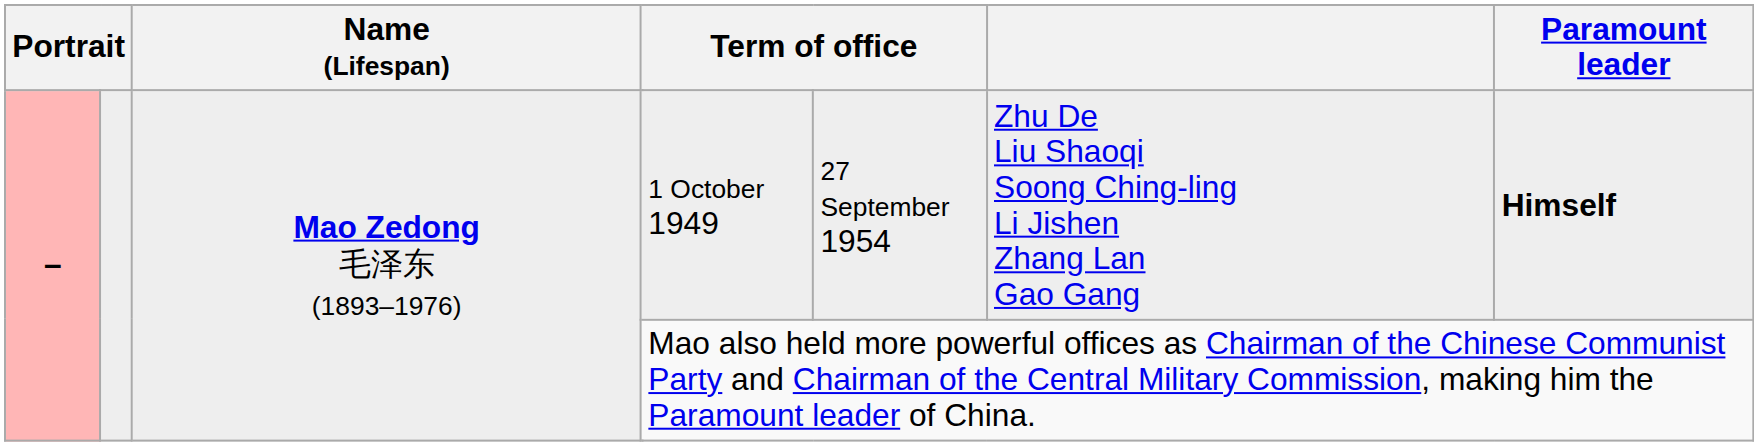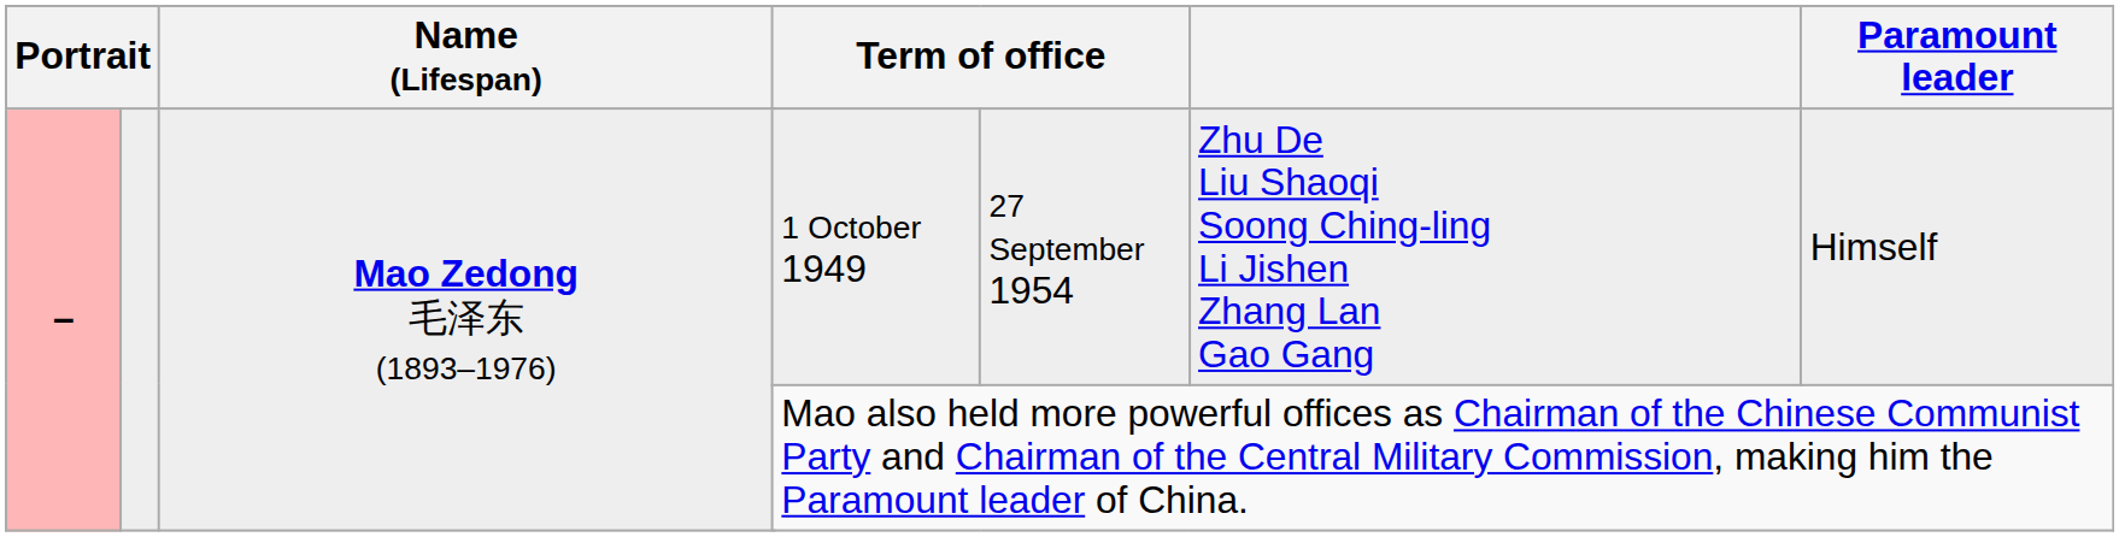row 2 | Paramount leader: bold -> normal
